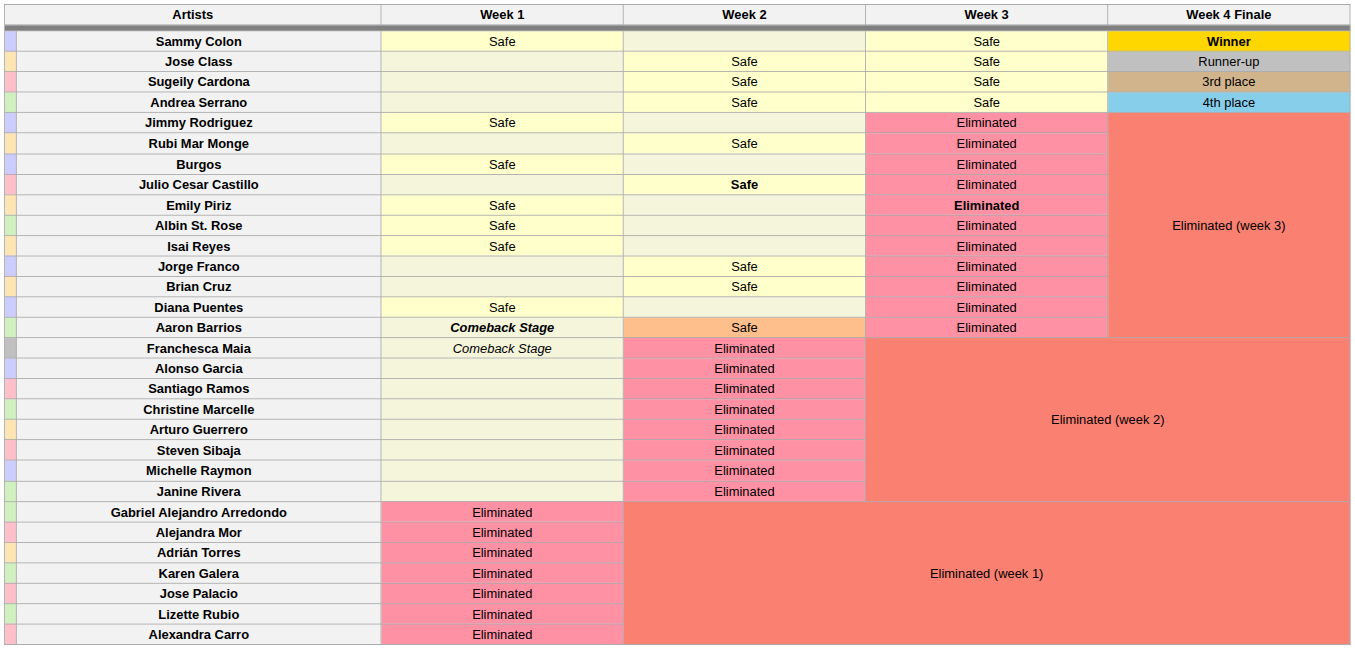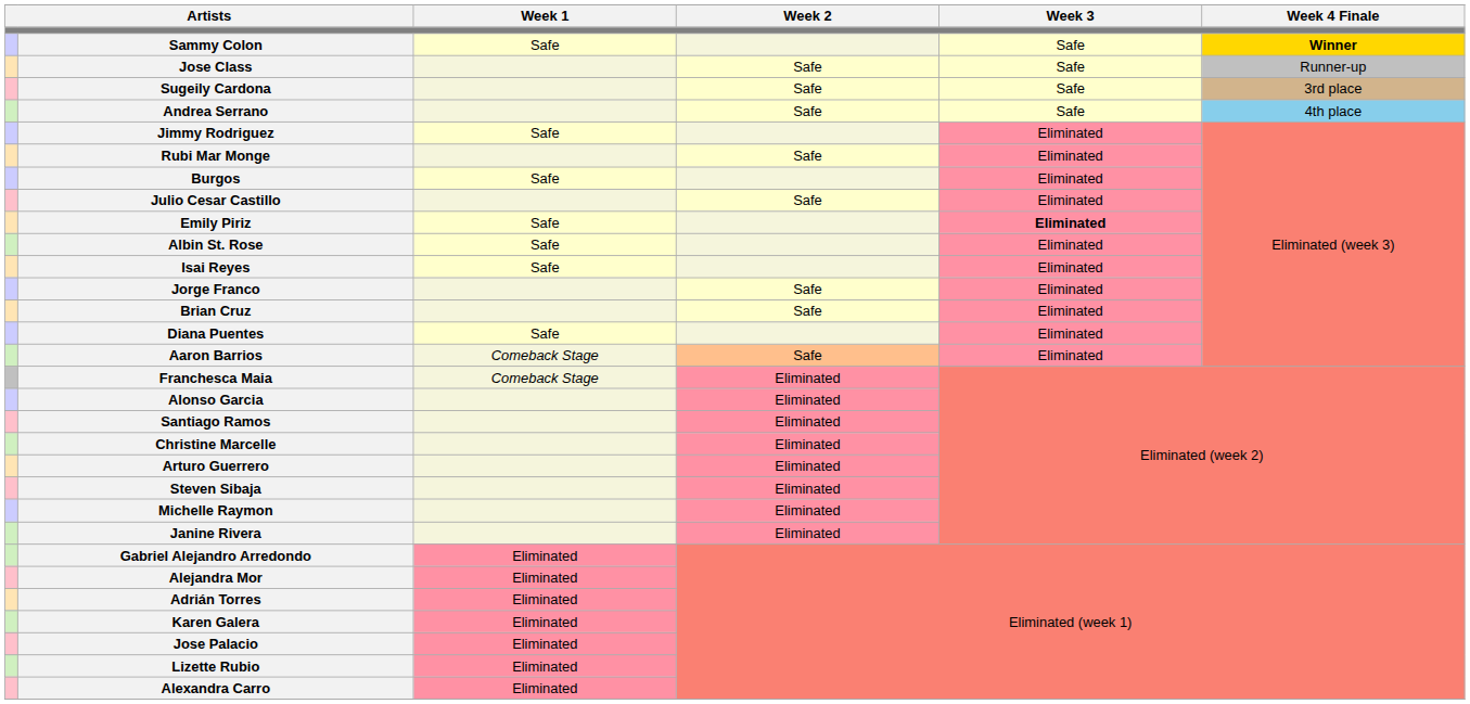Julio Cesar Castillo | Week 2: bold -> normal
Aaron Barrios | Week 1: bold -> normal
